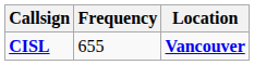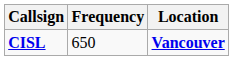CISL | Frequency: 655 -> 650
